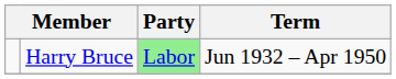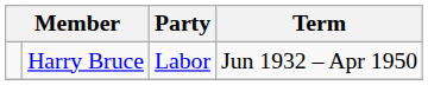Harry Bruce | Party: lightgreen background -> no background
